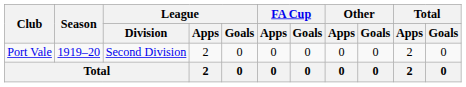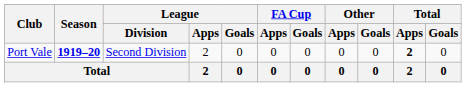Port Vale | Season: normal -> bold
Port Vale | Total / Apps: normal -> bold
